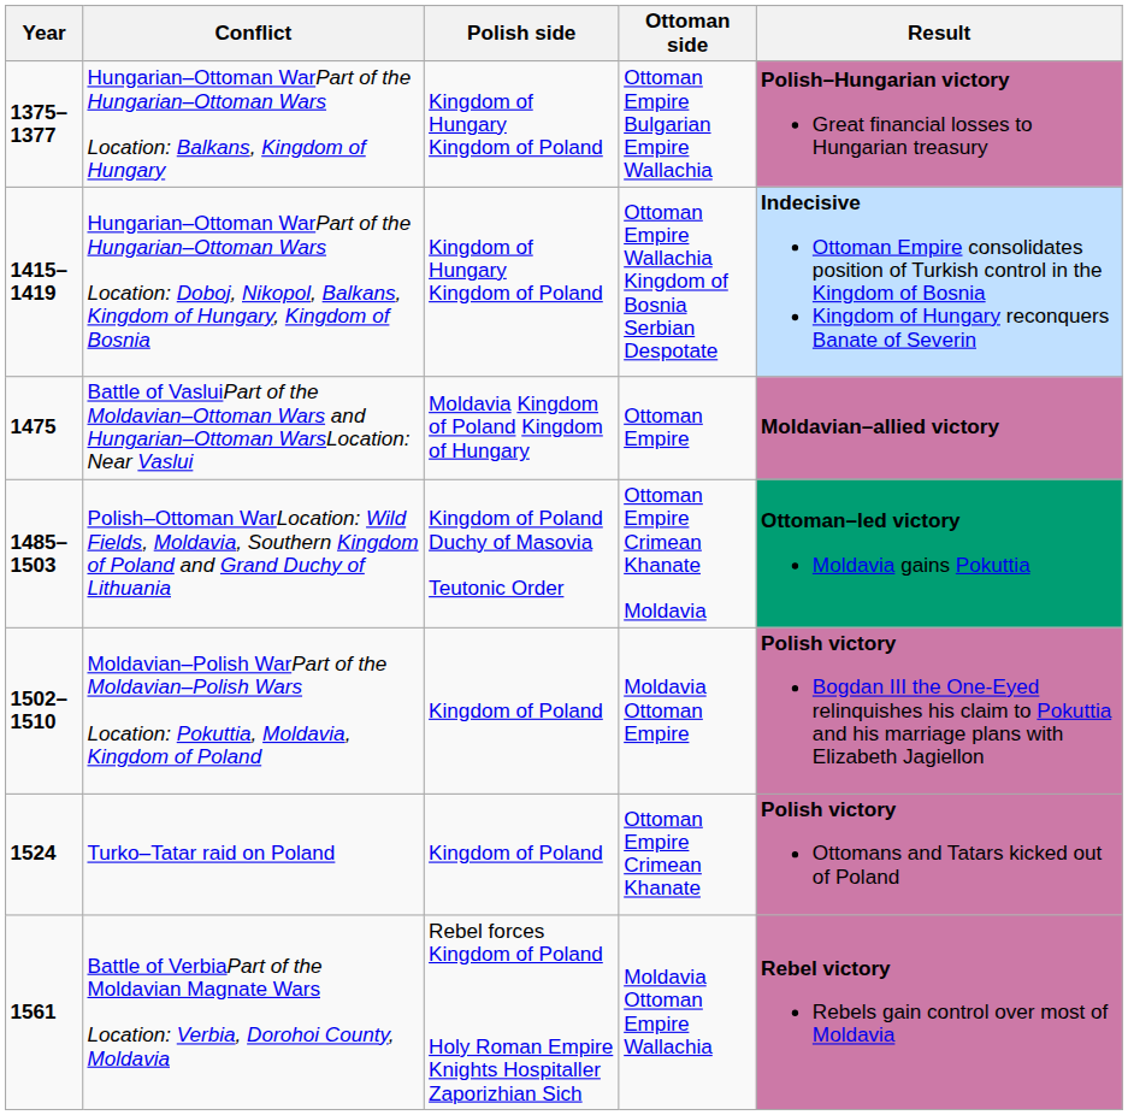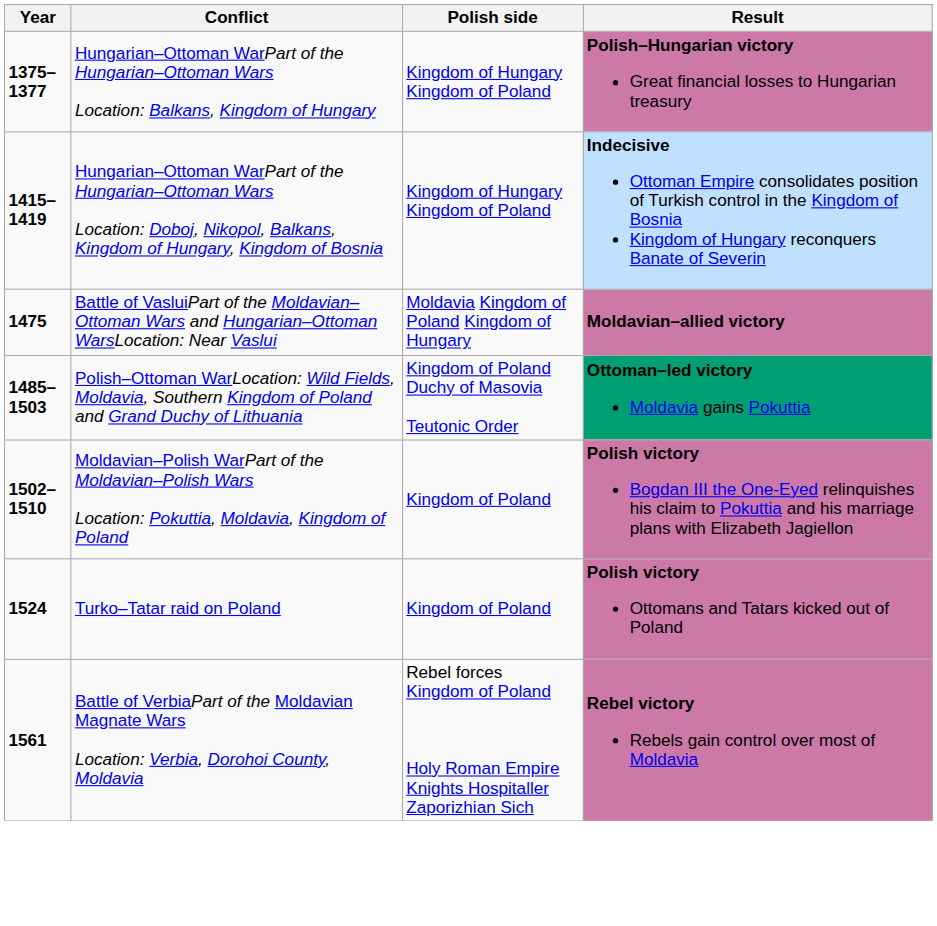- column: Ottoman side | Ottoman Empire Bulgarian Empire Wallachia | Ottoman Empire Wallachia Kingdom of Bosnia Serbian Despotate | Ottoman Empire | Ottoman Empire Crimean Khanate Moldavia | Moldavia Ottoman Empire | Ottoman Empire Crimean Khanate | Moldavia Ottoman Empire Wallachia
